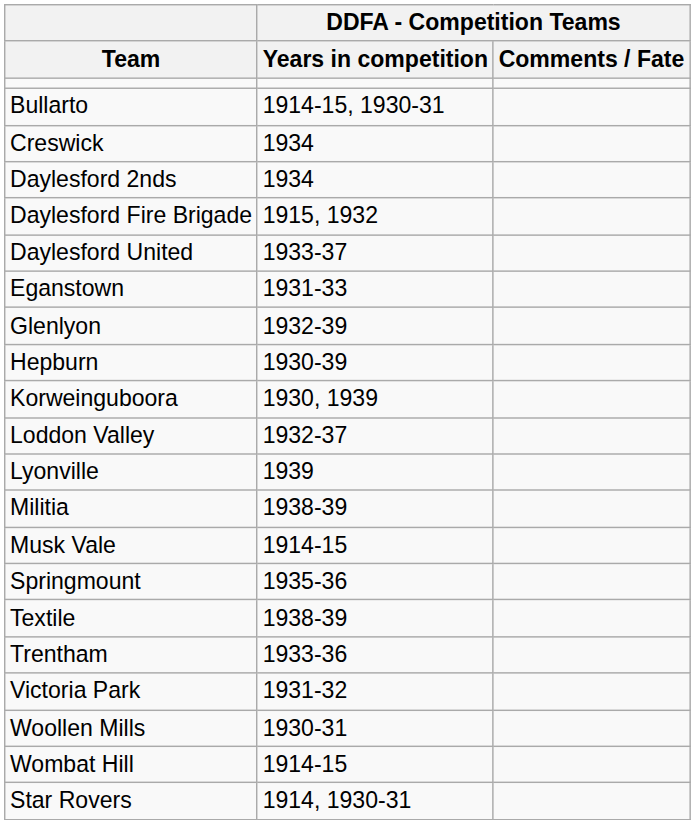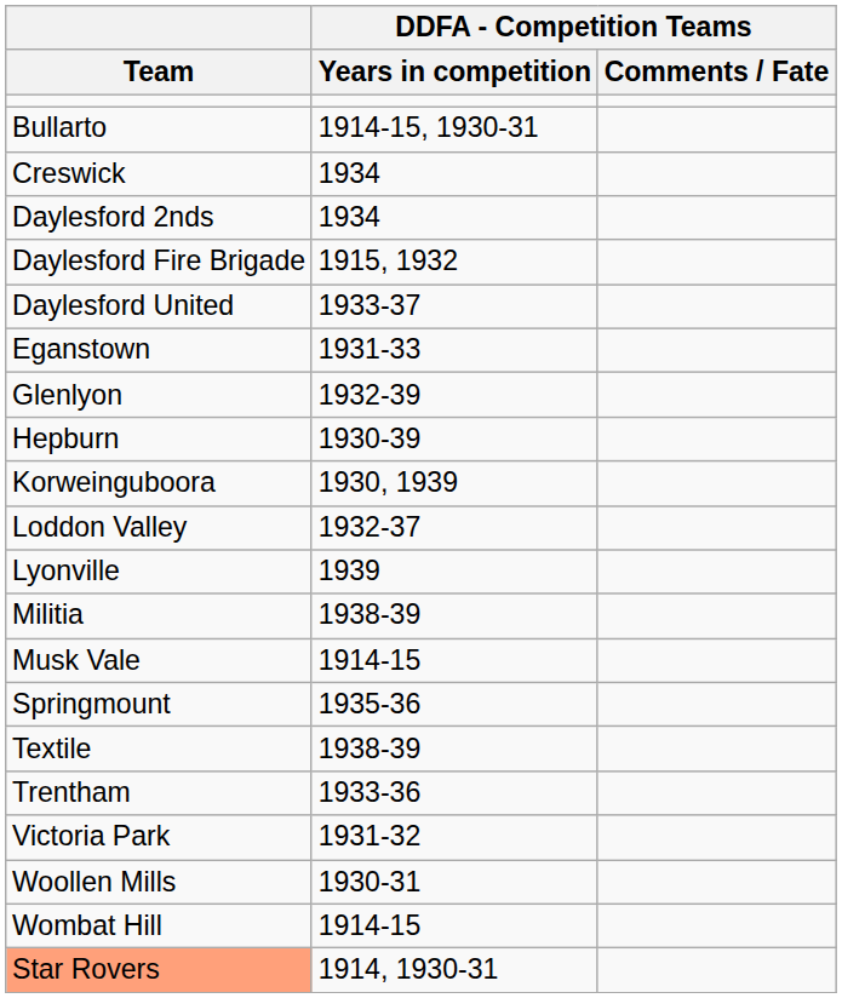Star Rovers | Team: no background -> lightsalmon background
